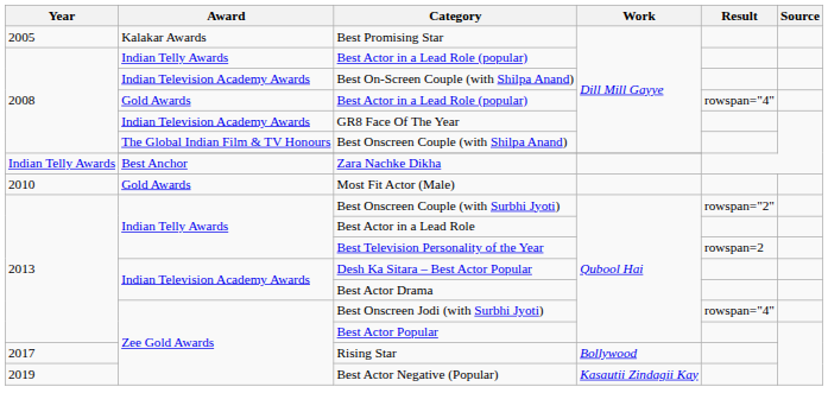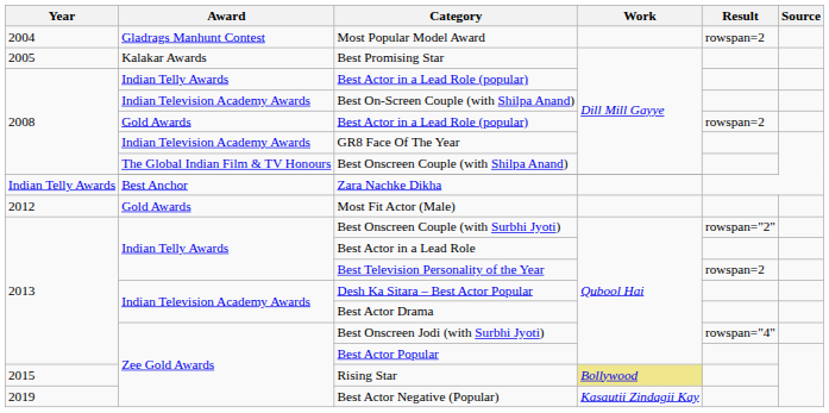+ row: 2004 | Gladrags Manhunt Contest | Most Popular Model Award | rowspan=2
Gold Awards / Best Actor in a Lead Role (popular) | Result: rowspan="4" -> rowspan=2
Most Fit Actor (Male) | Year: 2010 -> 2012
Rising Star | Year: 2017 -> 2015
Rising Star | Work: no background -> khaki background
